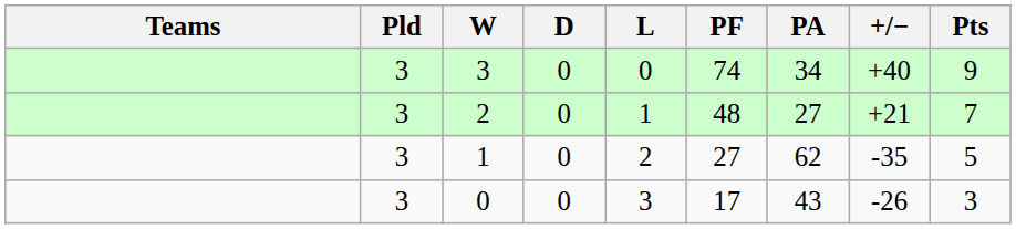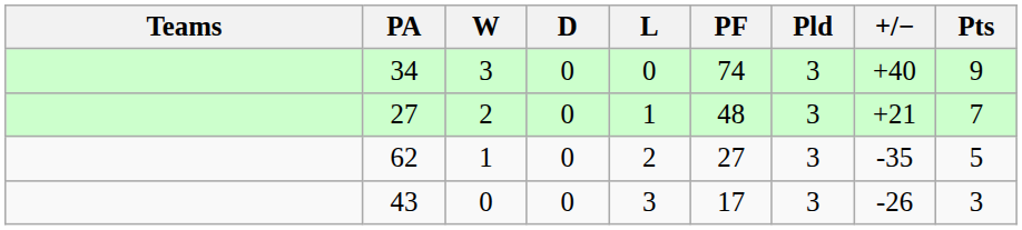columns swapped: Pld <-> PA
